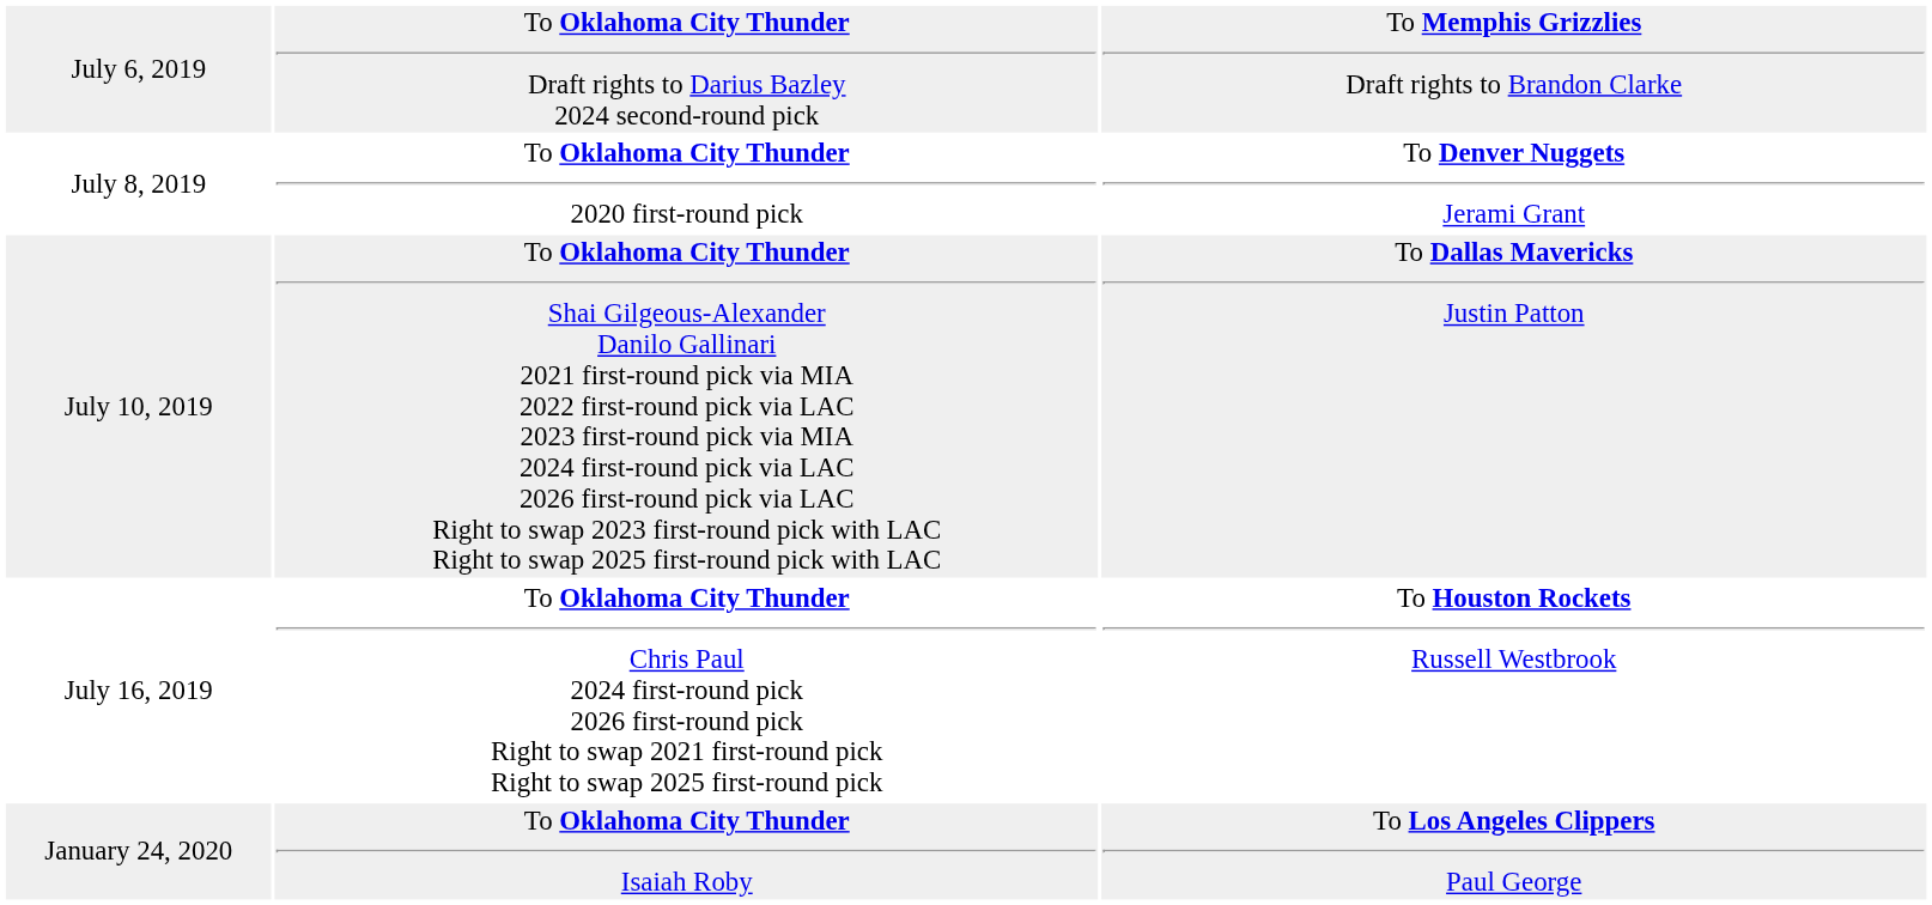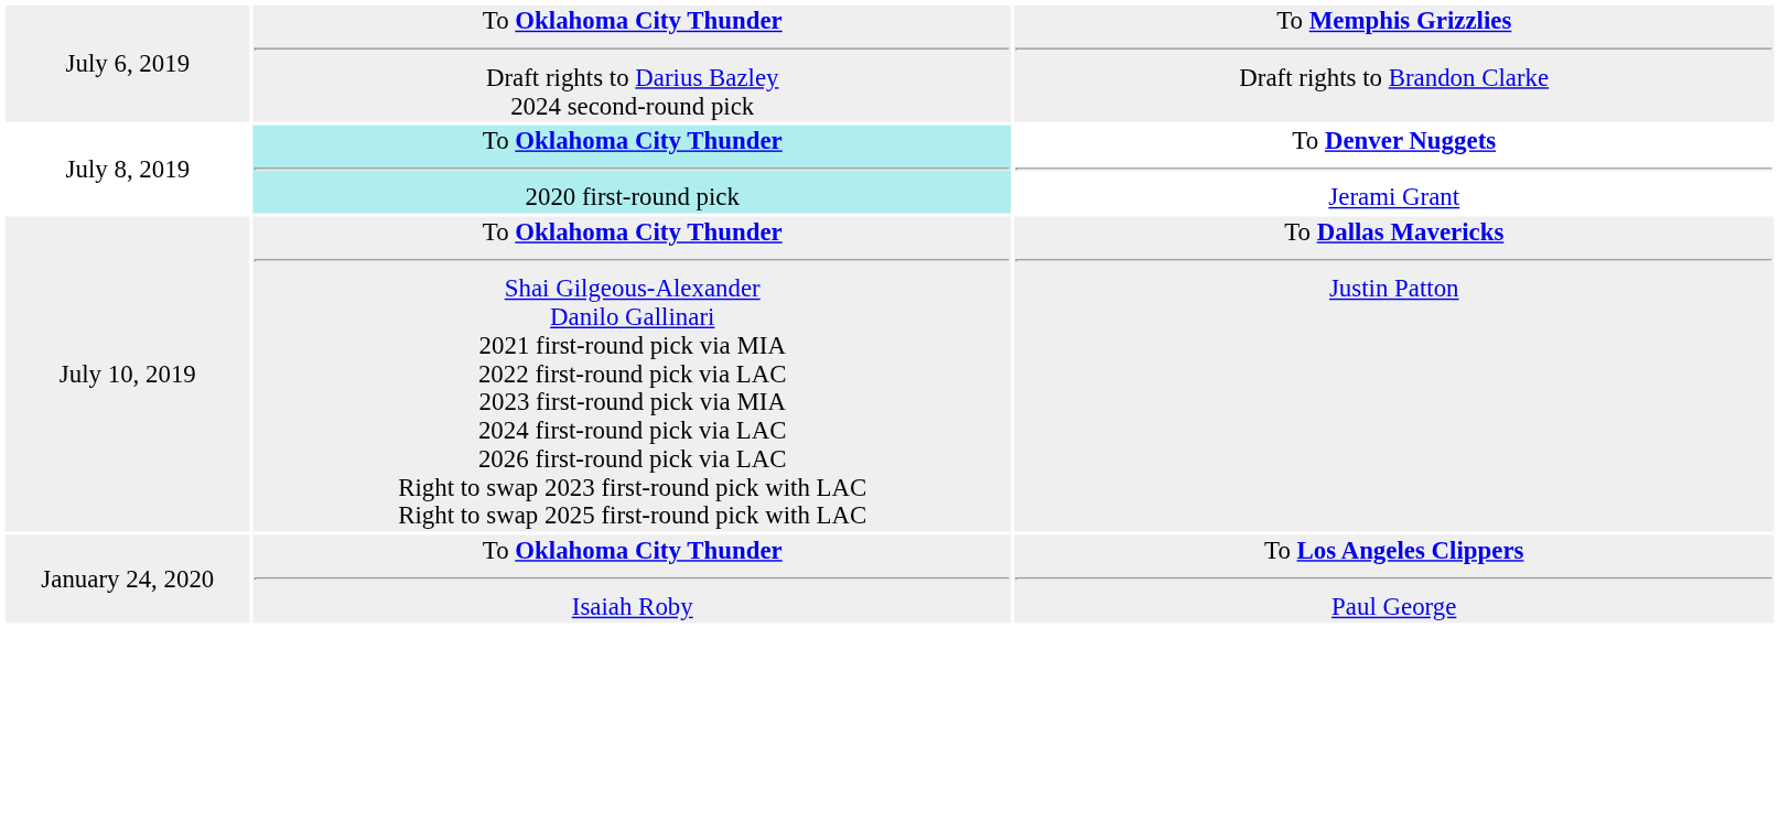July 8, 2019 | column 2: no background -> paleturquoise background
- row: July 16, 2019 | To Oklahoma City Thunder Chris Paul 2024 first-round pick 2026 first-round pick Right to swap 2021 first-round pick Right to swap 2025 first-round pick | To Houston Rockets Russell Westbrook
